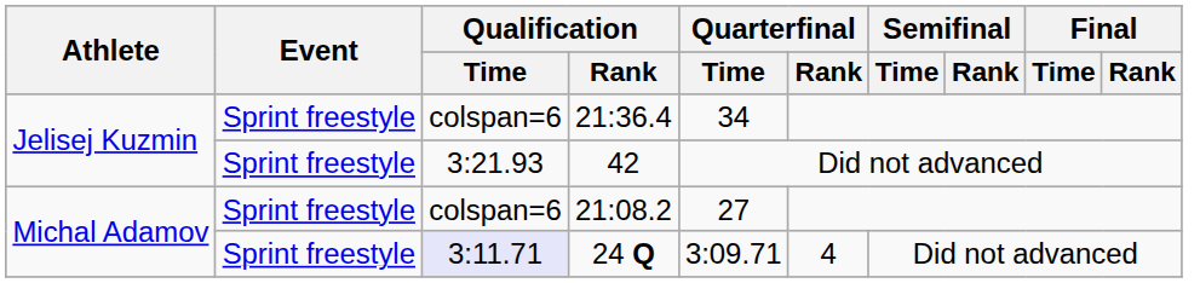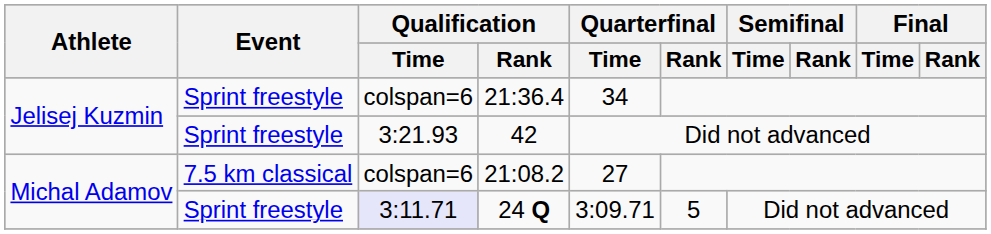21:08.2 | Event: Sprint freestyle -> 7.5 km classical
24 Q | Quarterfinal / Rank: 4 -> 5
